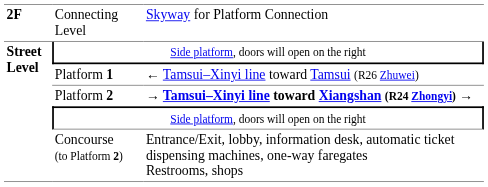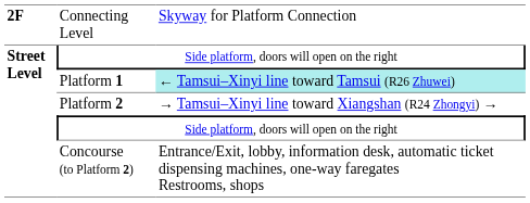Platform 1 | column 3: no background -> paleturquoise background
Platform 2 | column 3: bold -> normal
